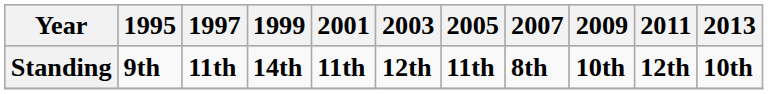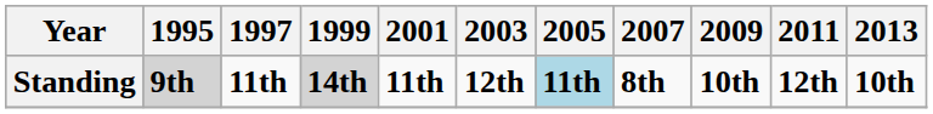Standing | 1995: no background -> lightgrey background
Standing | 1999: no background -> lightgrey background
Standing | 2005: no background -> lightblue background
